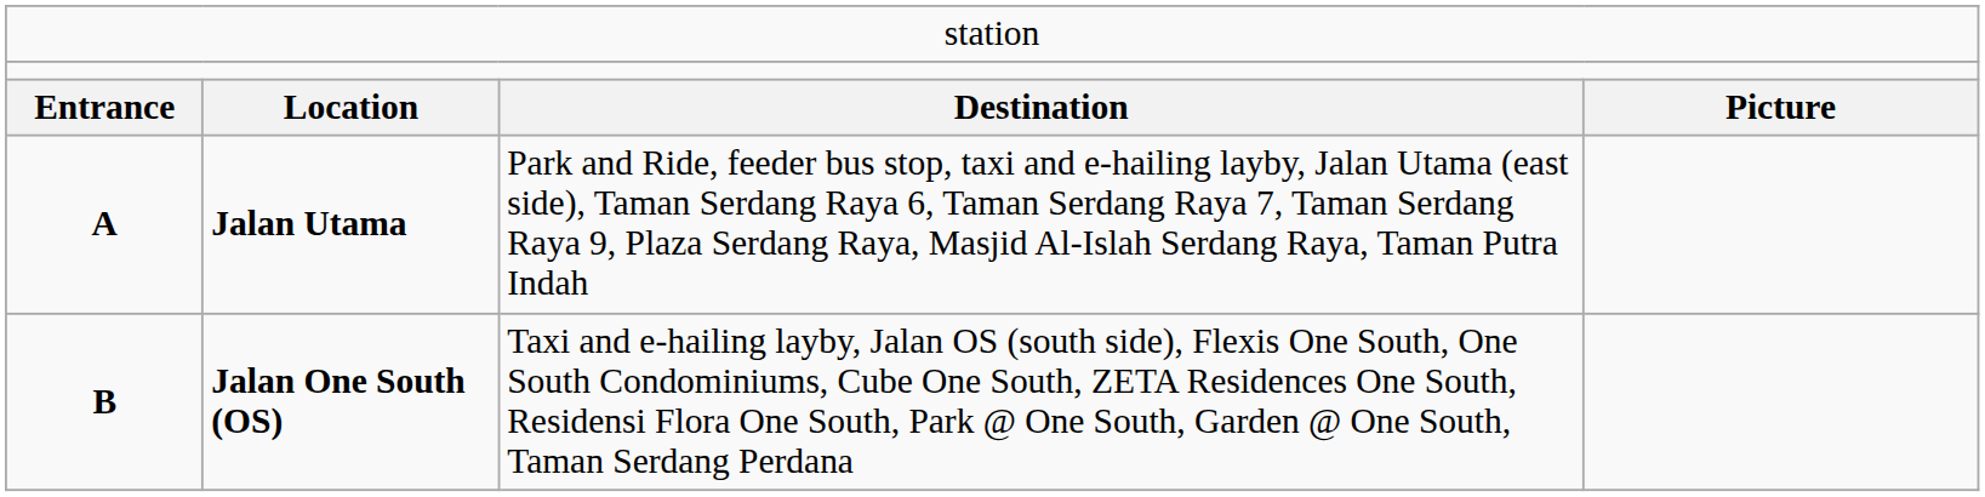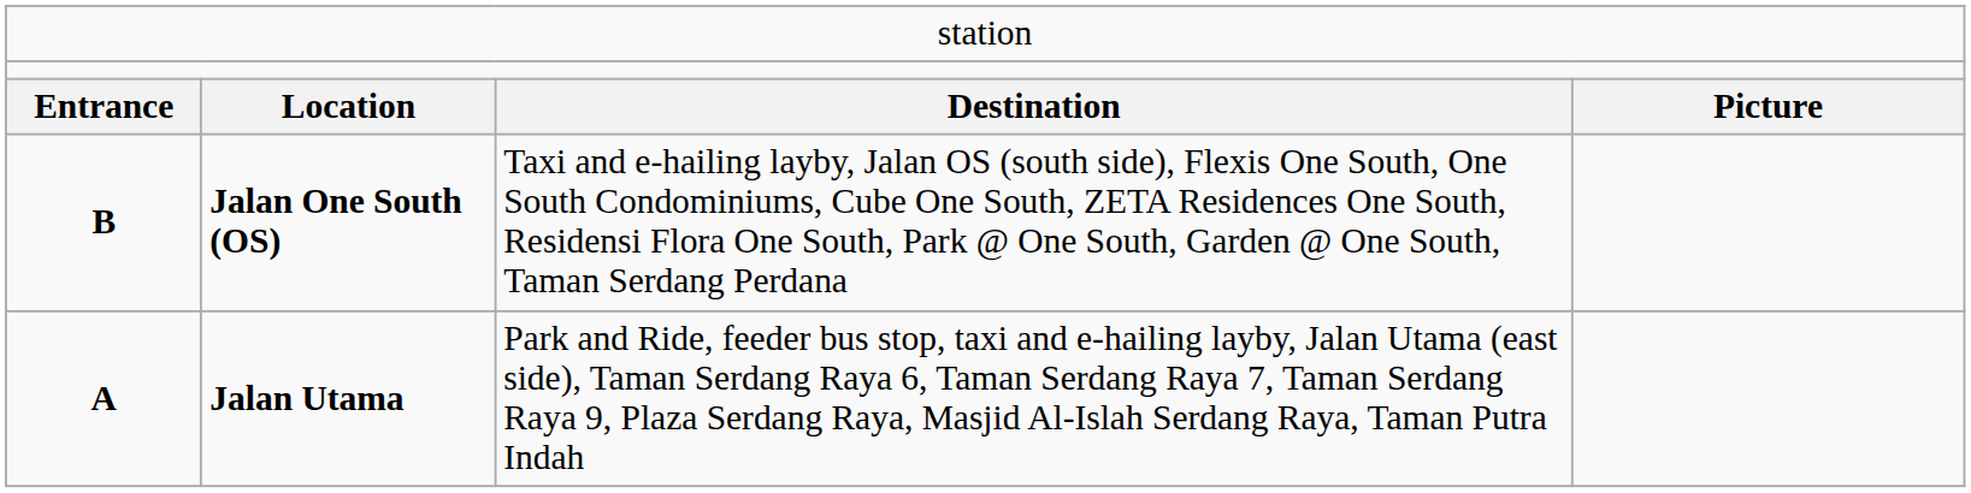rows swapped: Jalan Utama <-> Jalan One South (OS)
